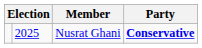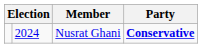Nusrat Ghani | column 2: 2025 -> 2024
